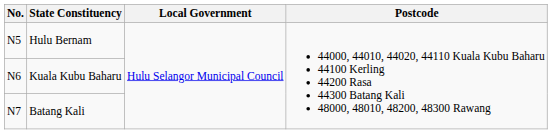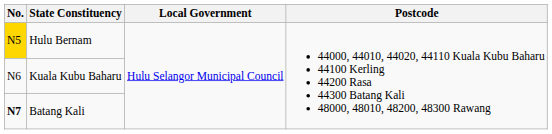Hulu Bernam | No.: no background -> gold background
Batang Kali | No.: normal -> bold
